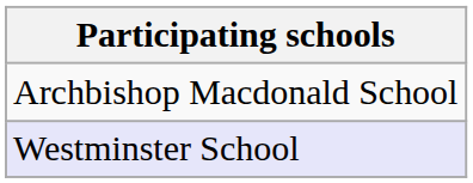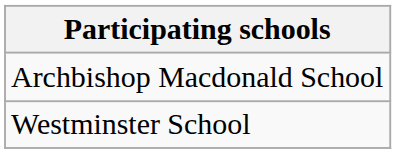row 3 | column 1: lavender background -> no background
